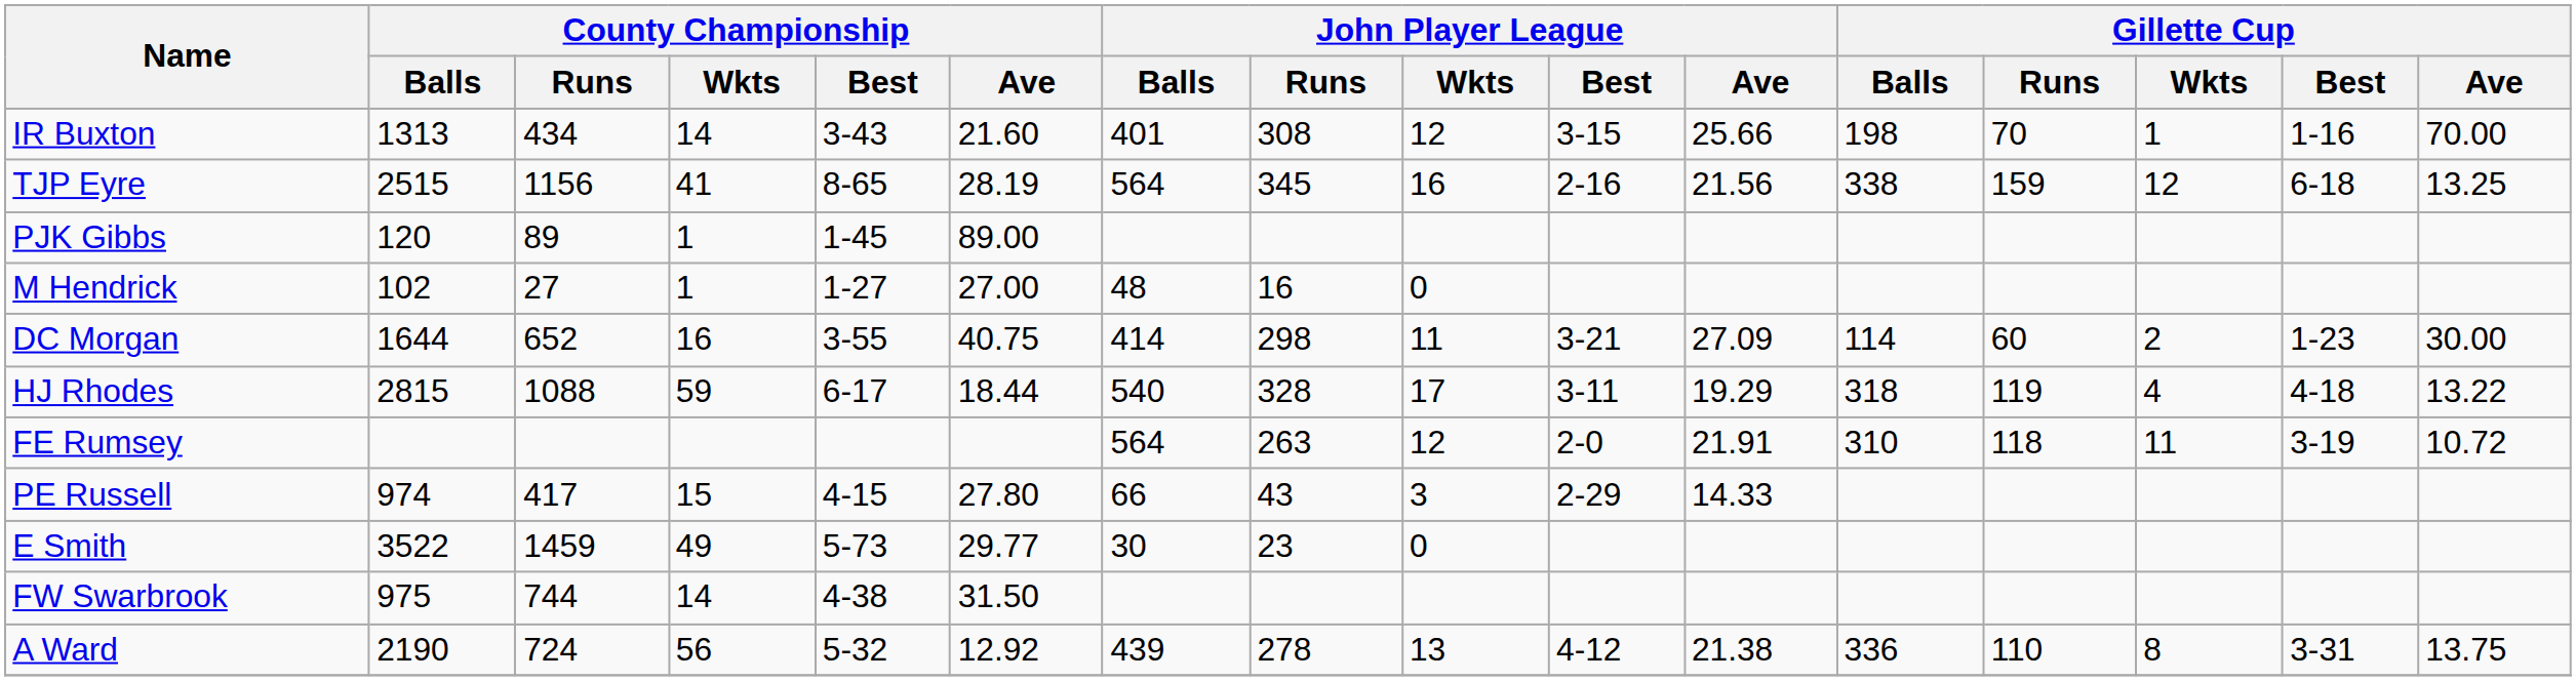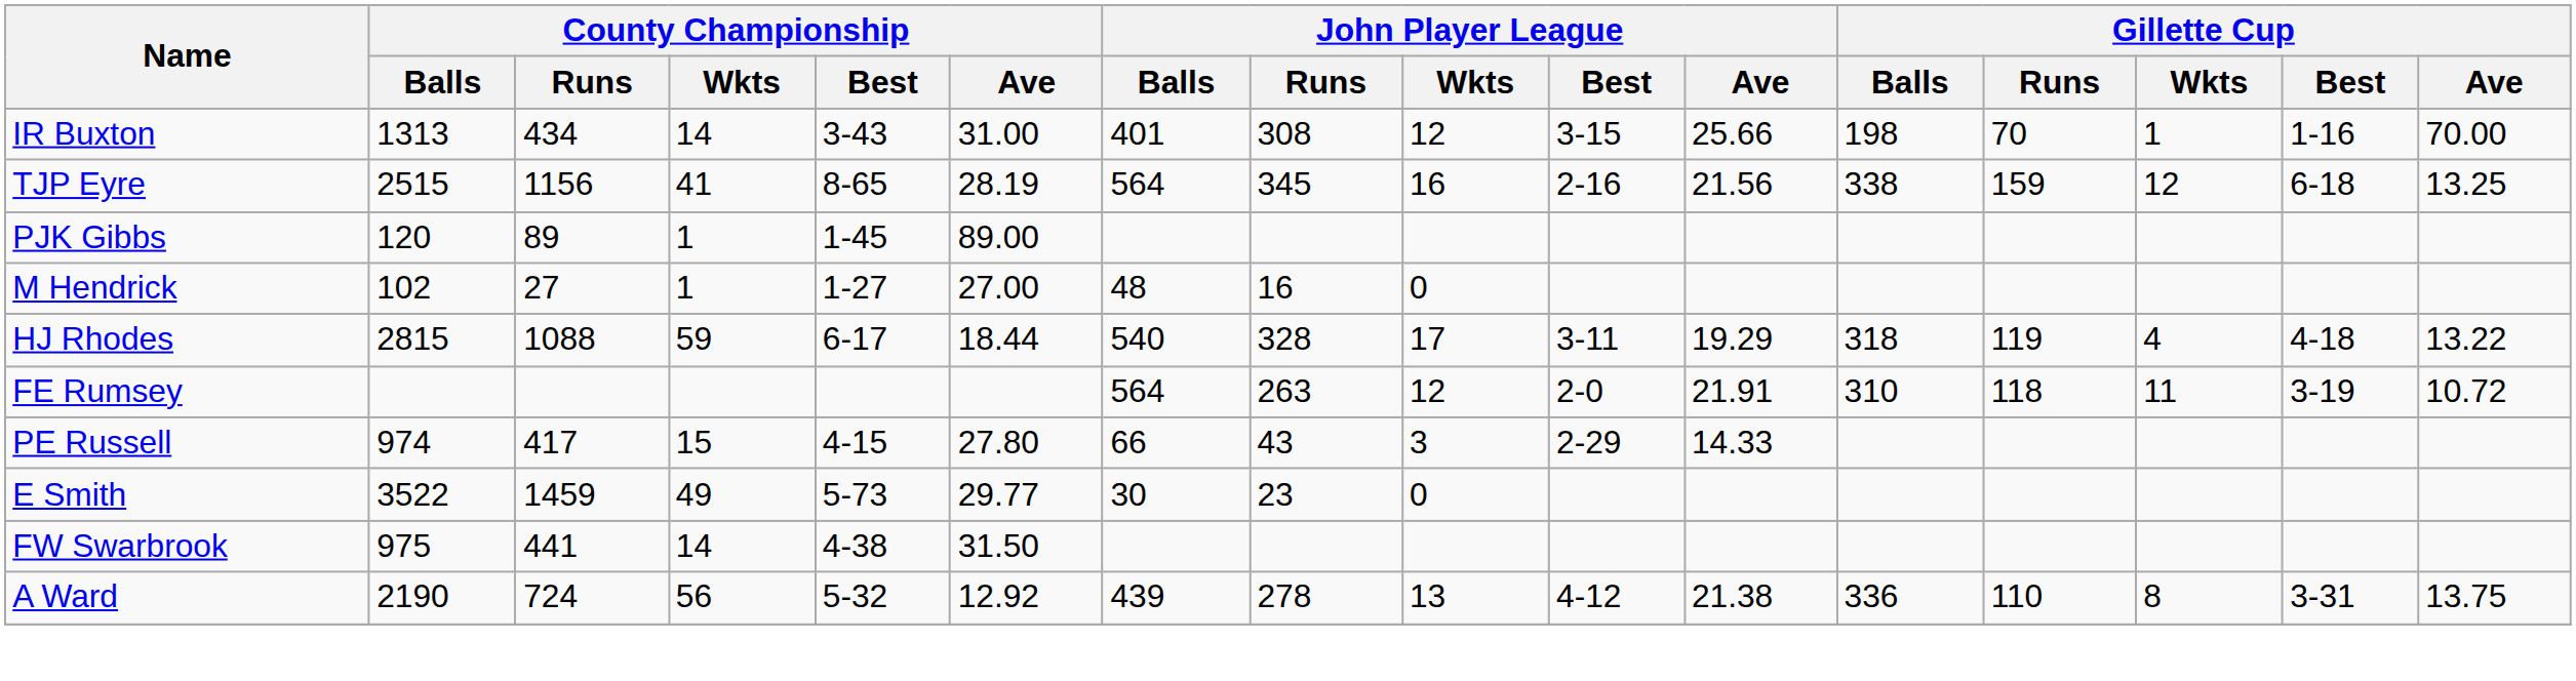IR Buxton | County Championship / Ave: 21.60 -> 31.00
- row: DC Morgan | 1644 | 652 | 16 | 3-55 | 40.75 | 414 | 298 | 11 | 3-21 | 27.09 | 114 | 60 | 2 | 1-23 | 30.00
FW Swarbrook | County Championship / Runs: 744 -> 441
